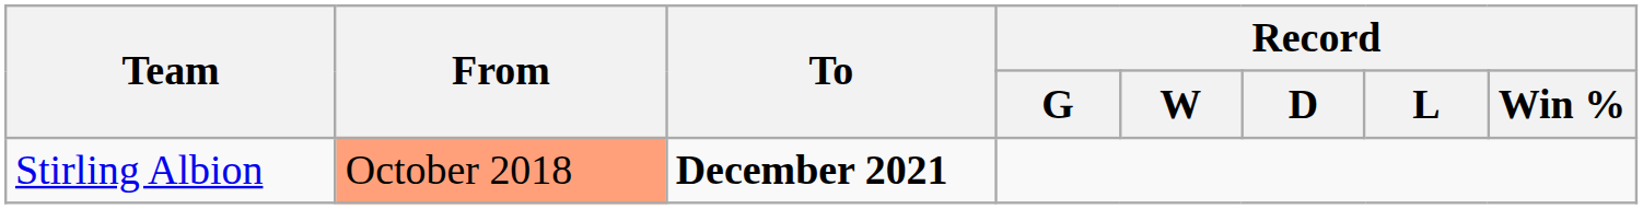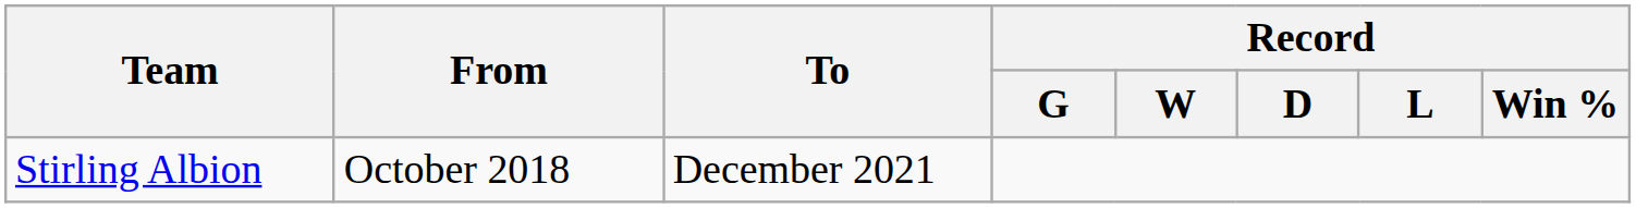Stirling Albion | From: lightsalmon background -> no background
Stirling Albion | To: bold -> normal
